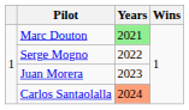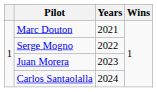Marc Douton | Years: lightgreen background -> no background
Carlos Santaolalla | Years: lightsalmon background -> no background
